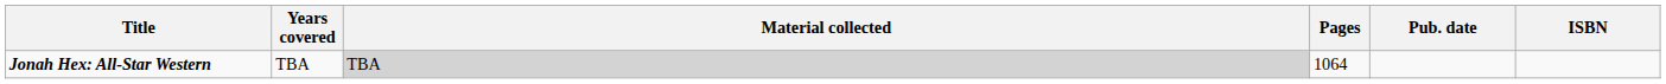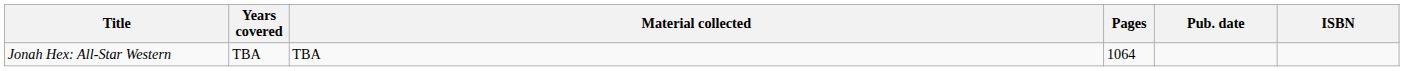row 2 | Title: bold -> normal
row 2 | Material collected: lightgrey background -> no background
